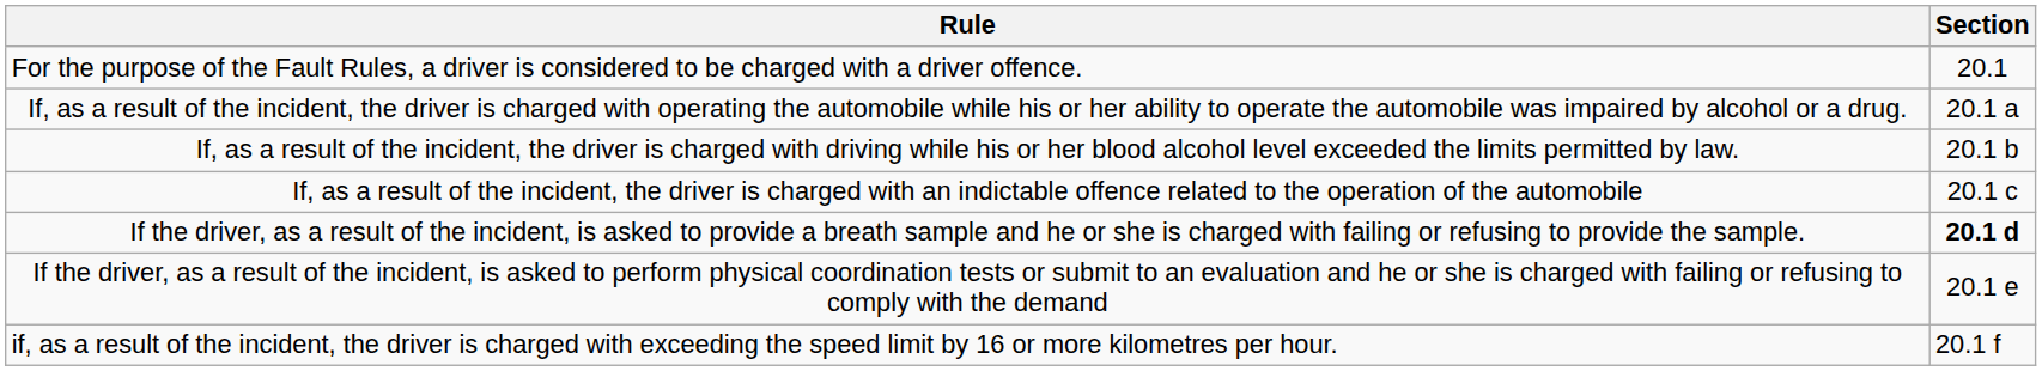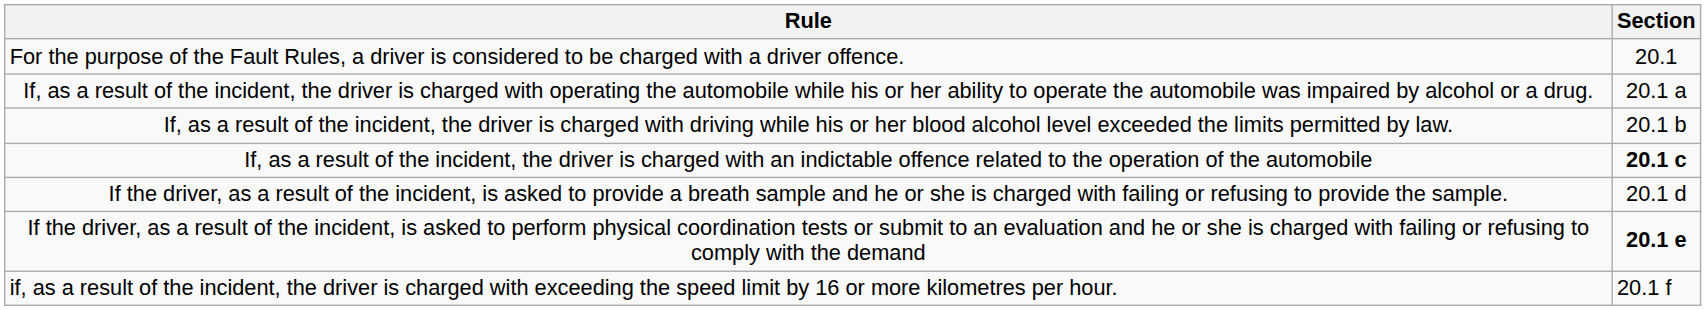row 5 | Section: normal -> bold
row 6 | Section: bold -> normal
row 7 | Section: normal -> bold
